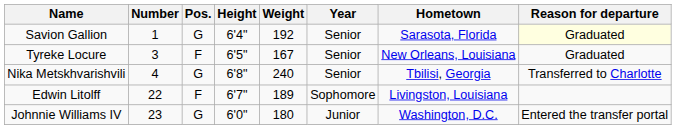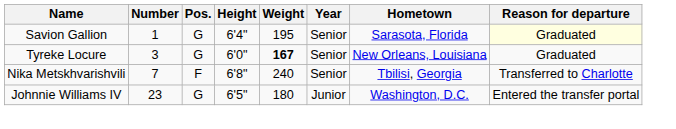Savion Gallion | Weight: 192 -> 195
Tyreke Locure | Pos.: F -> G
Tyreke Locure | Height: 6'5" -> 6'0"
Tyreke Locure | Weight: normal -> bold
Nika Metskhvarishvili | Number: 4 -> 7
Nika Metskhvarishvili | Pos.: G -> F
- row: Edwin Litolff | 22 | F | 6'7" | 189 | Sophomore | Livingston, Louisiana
Johnnie Williams IV | Height: 6'0" -> 6'5"
